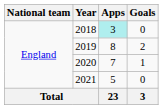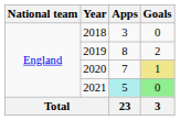2018 | Apps: paleturquoise background -> no background
2020 | Goals: no background -> khaki background
2021 | Apps: no background -> paleturquoise background
2021 | Goals: no background -> lightgreen background
